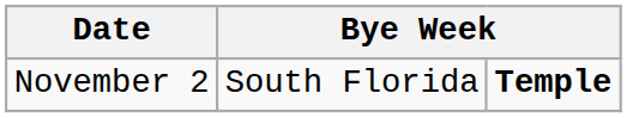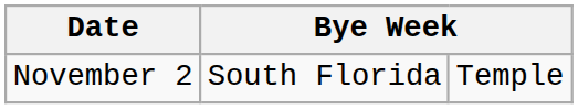November 2 | column 3: bold -> normal
